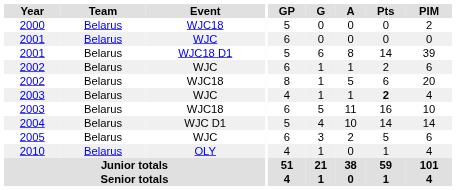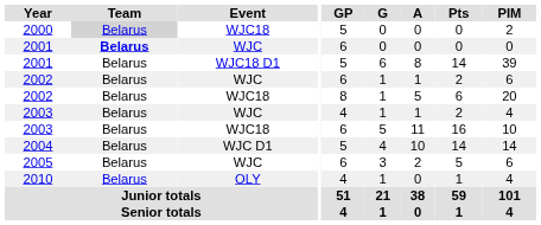2000 | Team: no background -> lightgrey background
2001 / WJC | Team: normal -> bold
2003 / WJC | Pts: bold -> normal
